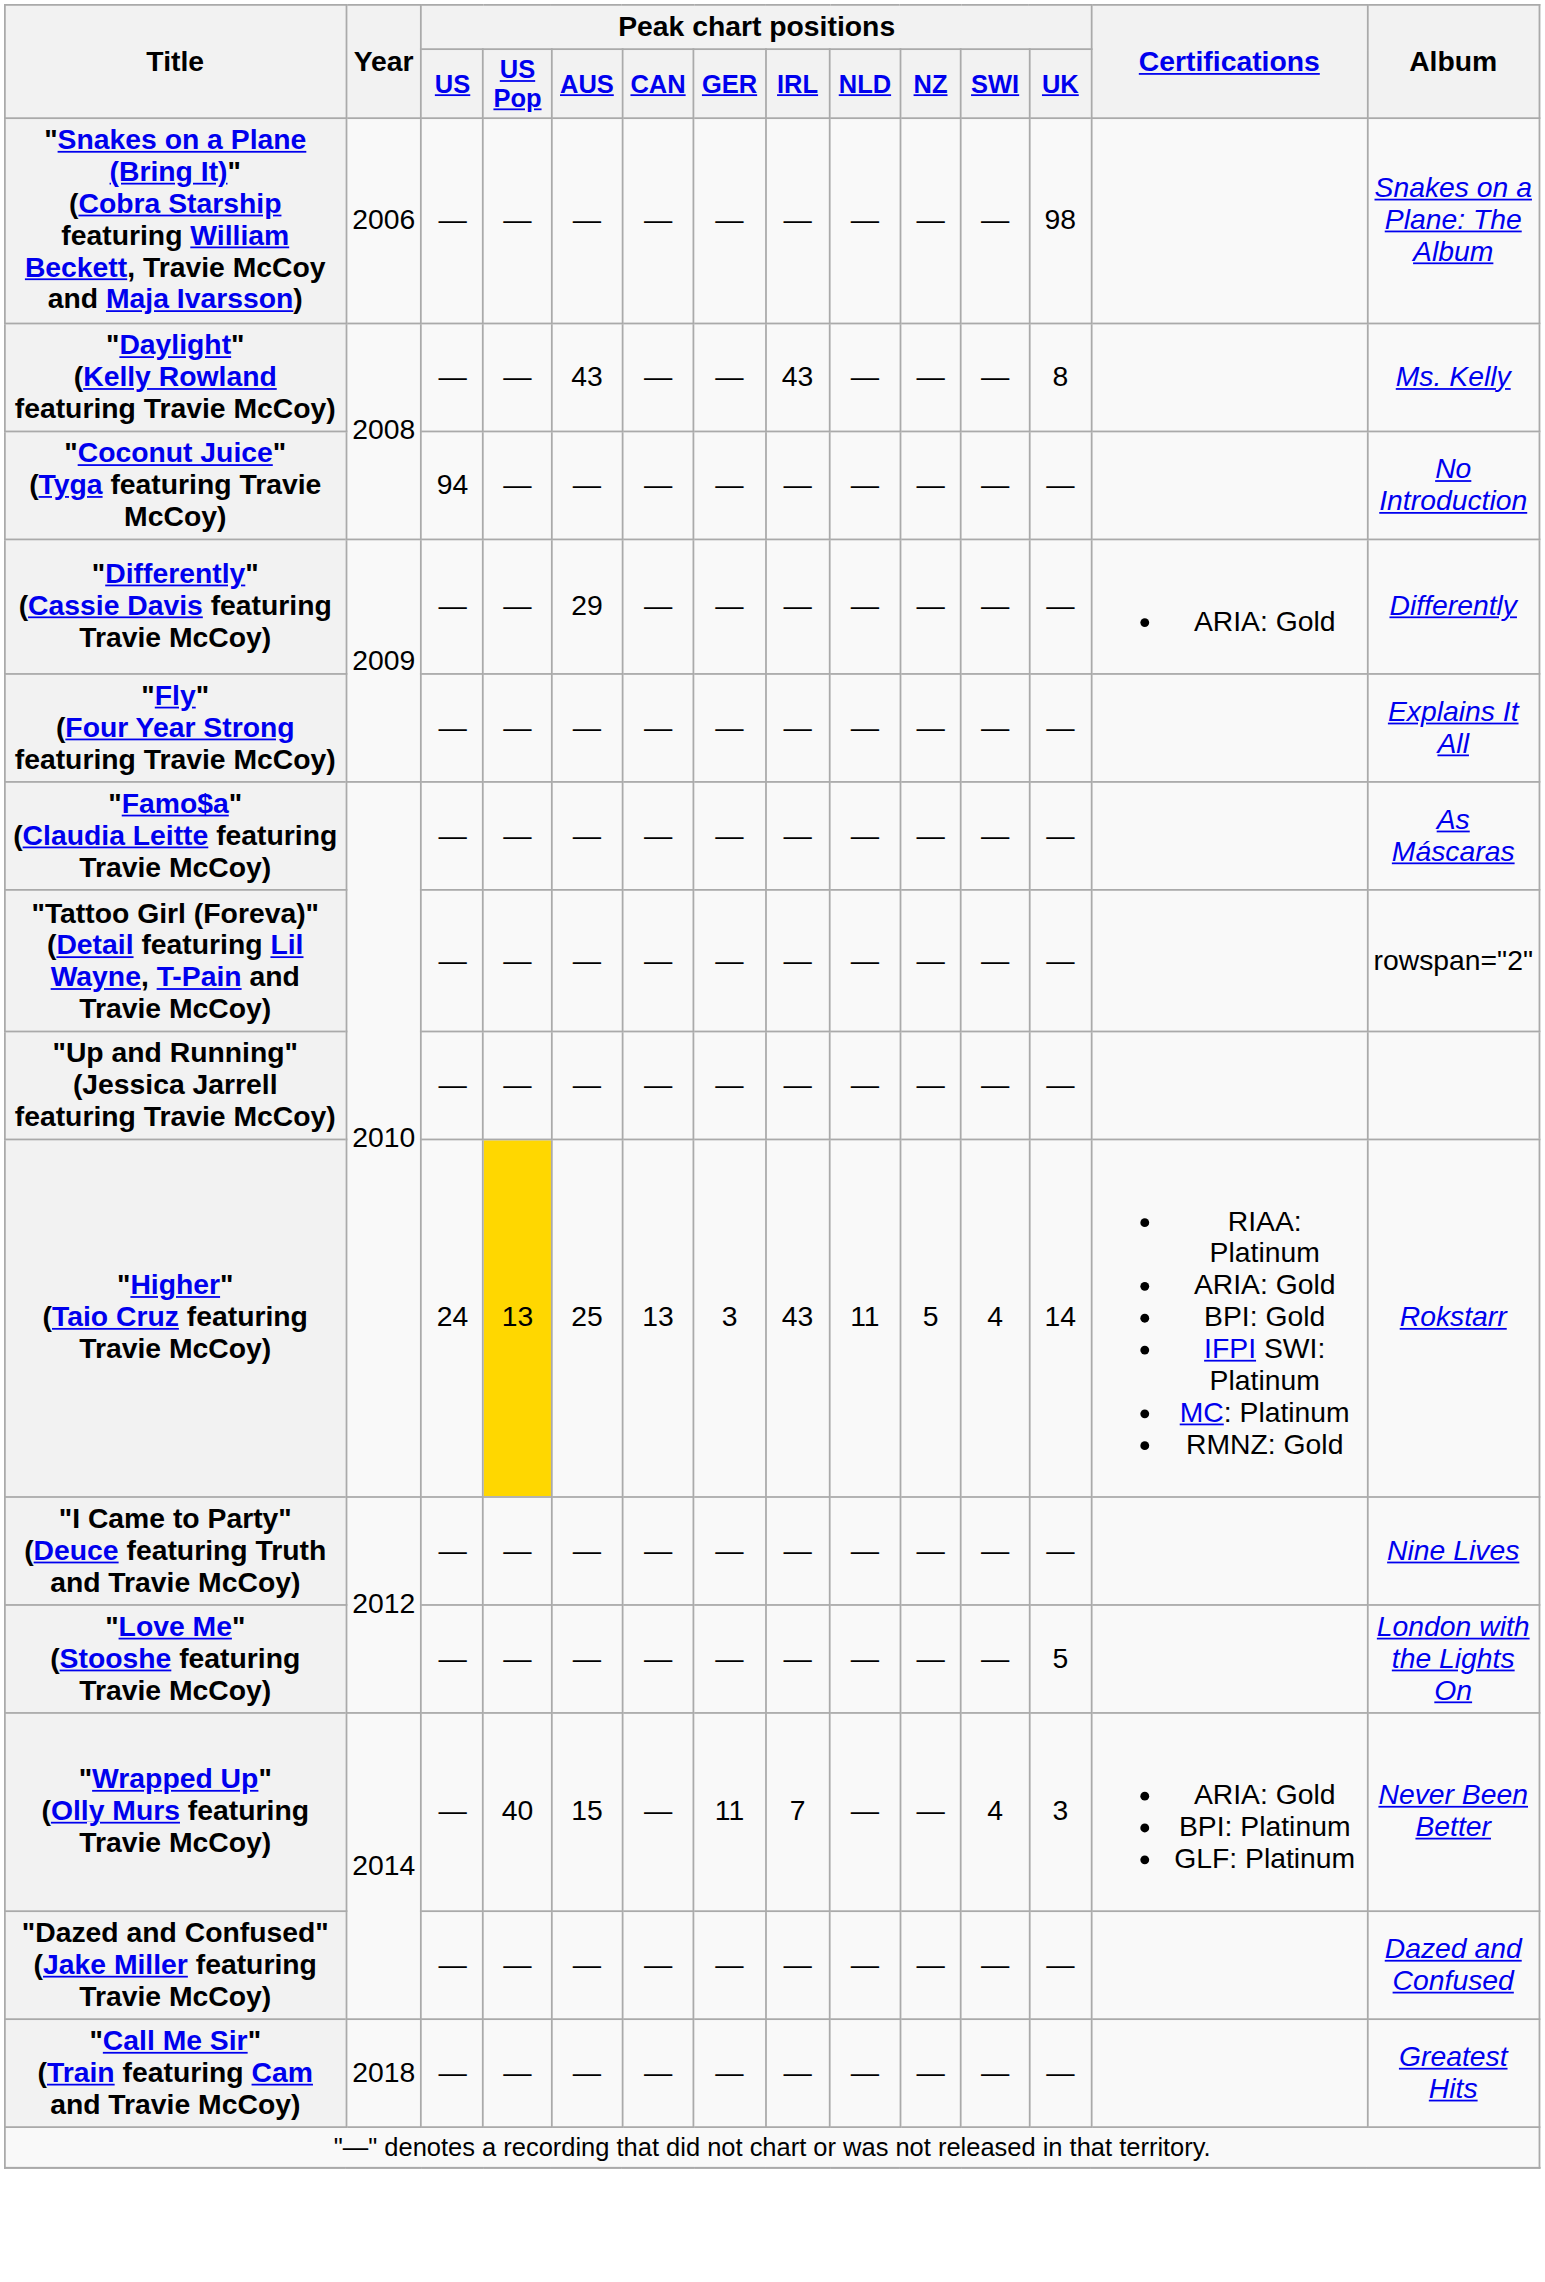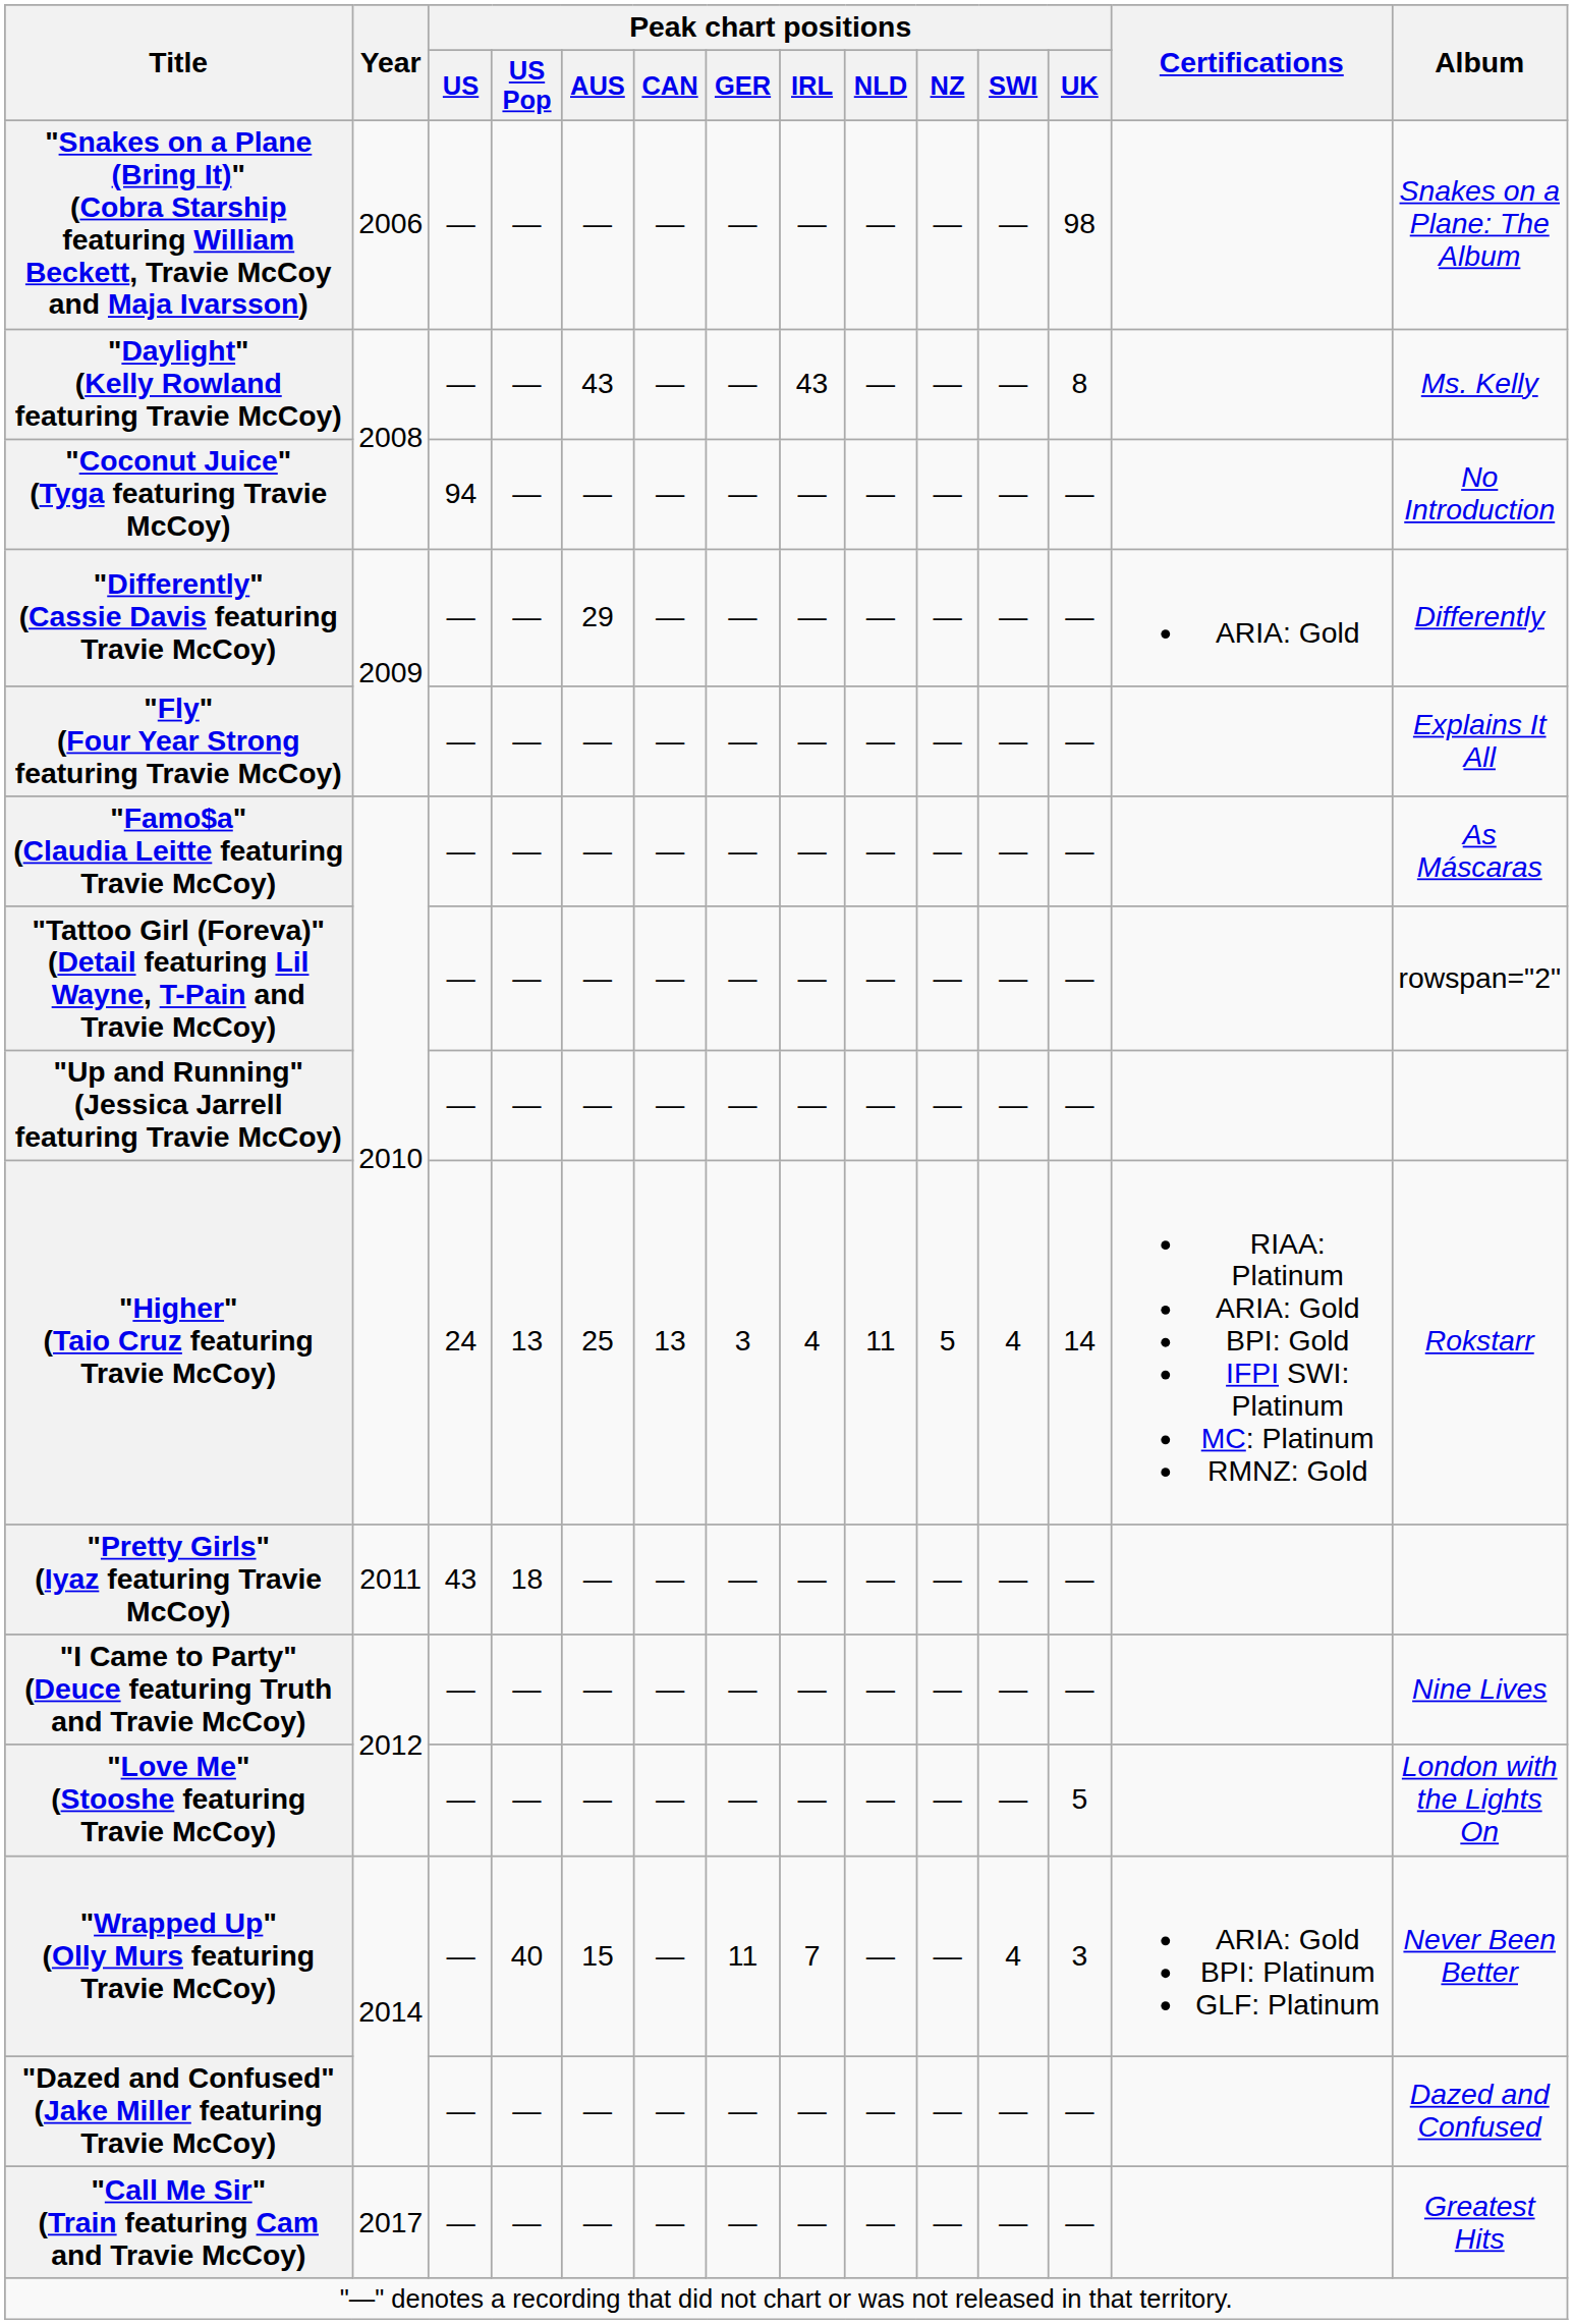"Higher" (Taio Cruz featuring Travie McCoy) | Peak chart positions / US Pop: gold background -> no background
"Higher" (Taio Cruz featuring Travie McCoy) | Peak chart positions / IRL: 43 -> 4
+ row: "Pretty Girls" (Iyaz featuring Travie McCoy) | 2011 | 43 | 18 | — | — | — | — | — | — | — | —
"Call Me Sir" (Train featuring Cam and Travie McCoy) | Year: 2018 -> 2017
